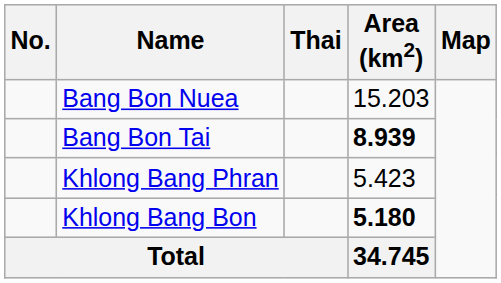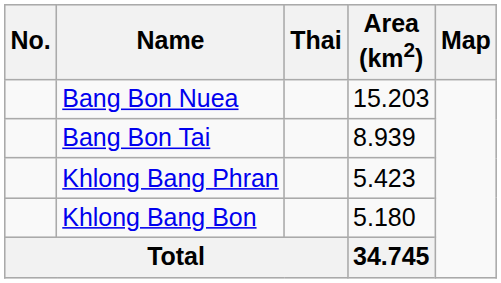Bang Bon Tai | Area (km2): bold -> normal
Khlong Bang Bon | Area (km2): bold -> normal
